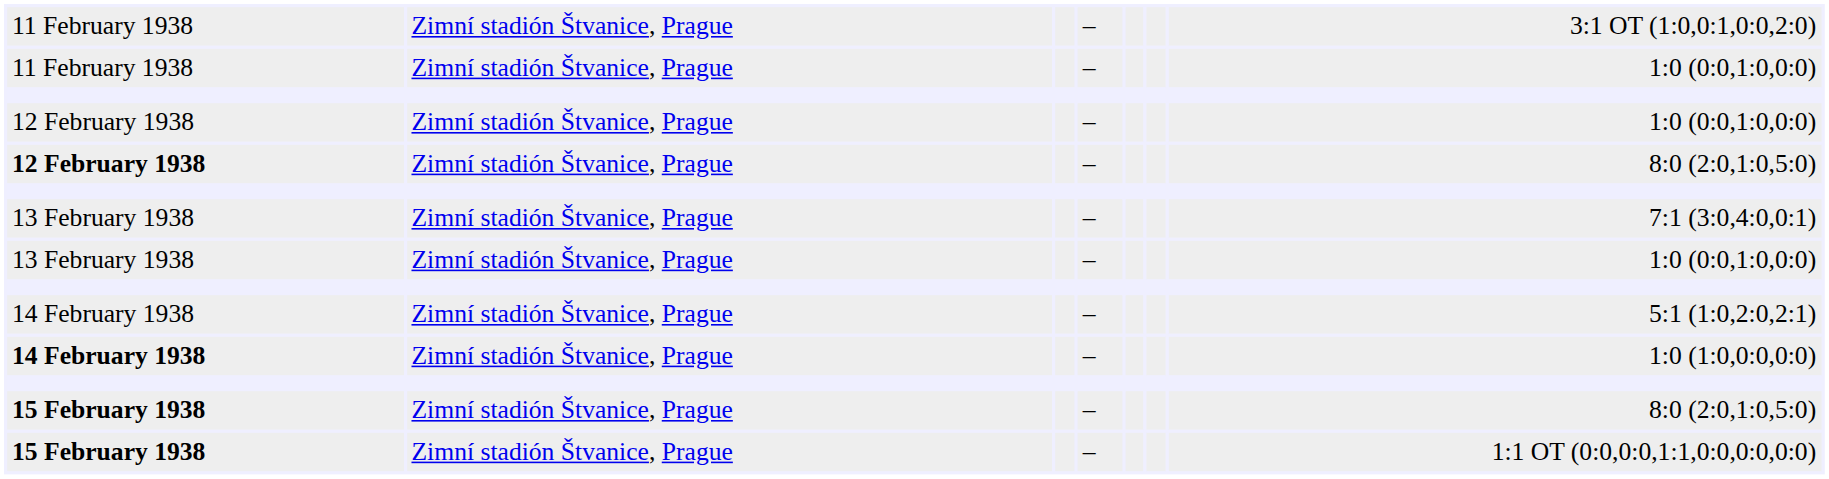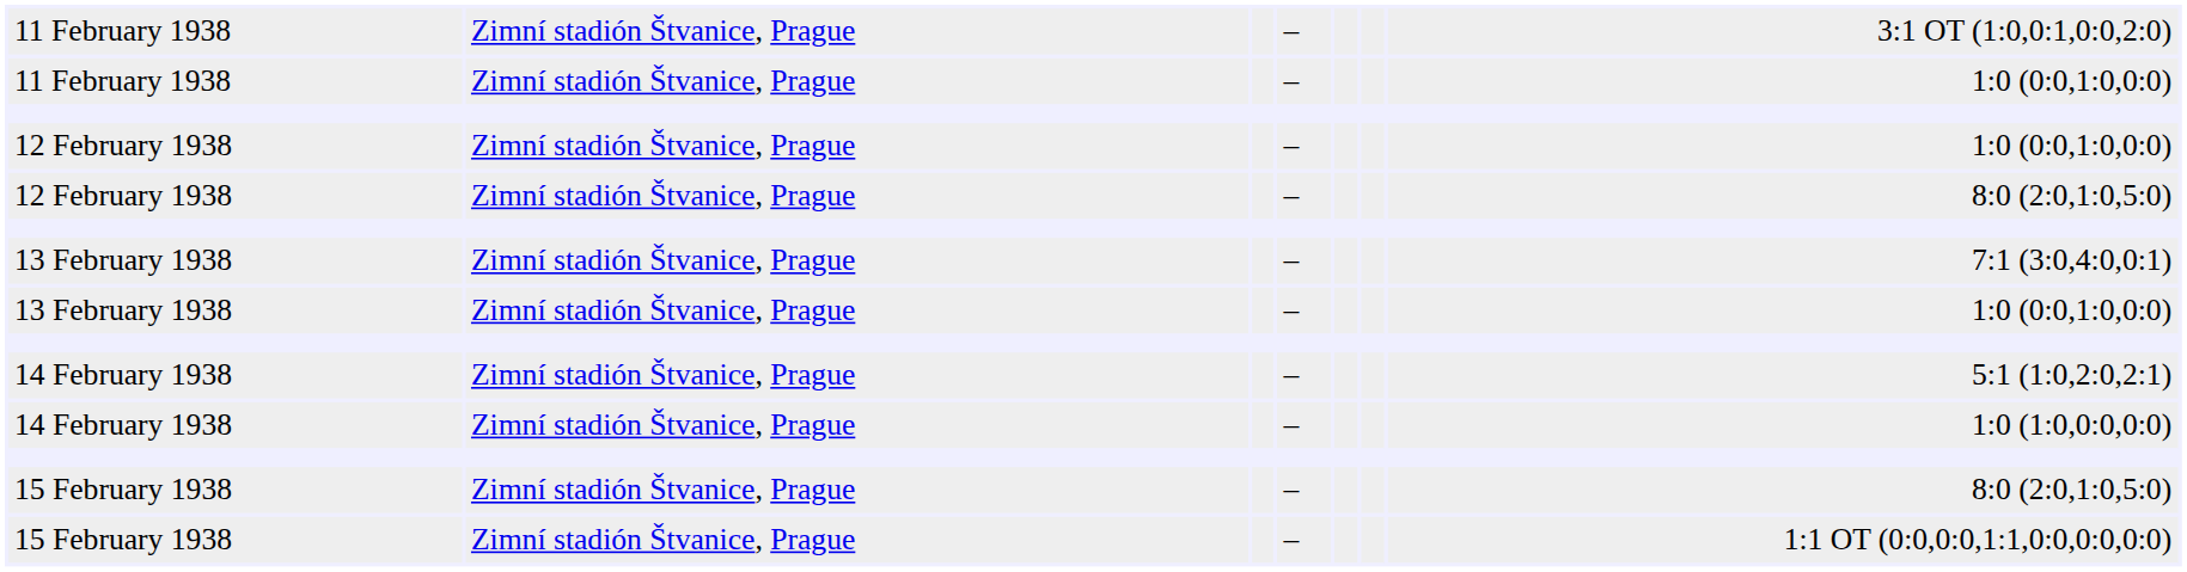row 4 | column 1: bold -> normal
row 8 | column 1: bold -> normal
row 9 | column 1: bold -> normal
row 10 | column 1: bold -> normal
